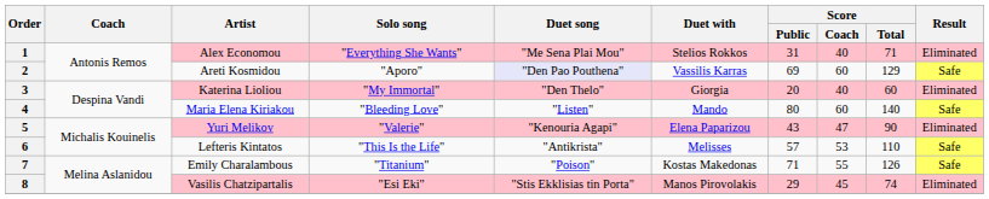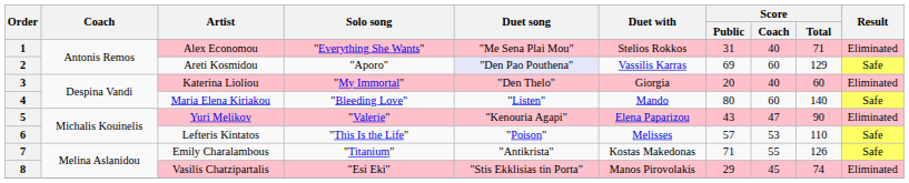6 | Duet song: "Antikrista" -> "Poison"
7 | Duet song: "Poison" -> "Antikrista"
